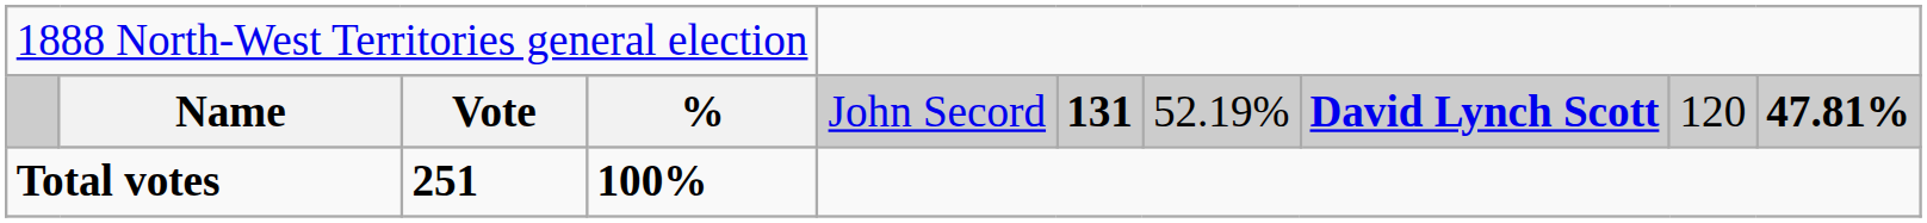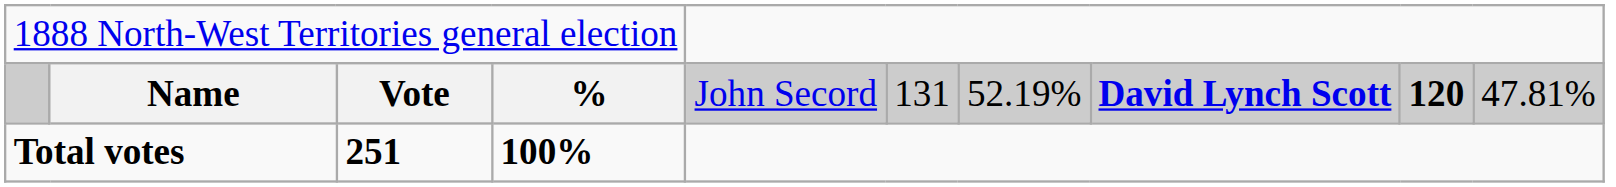row 2 | column 6: bold -> normal
row 2 | column 9: normal -> bold
row 2 | column 10: bold -> normal
